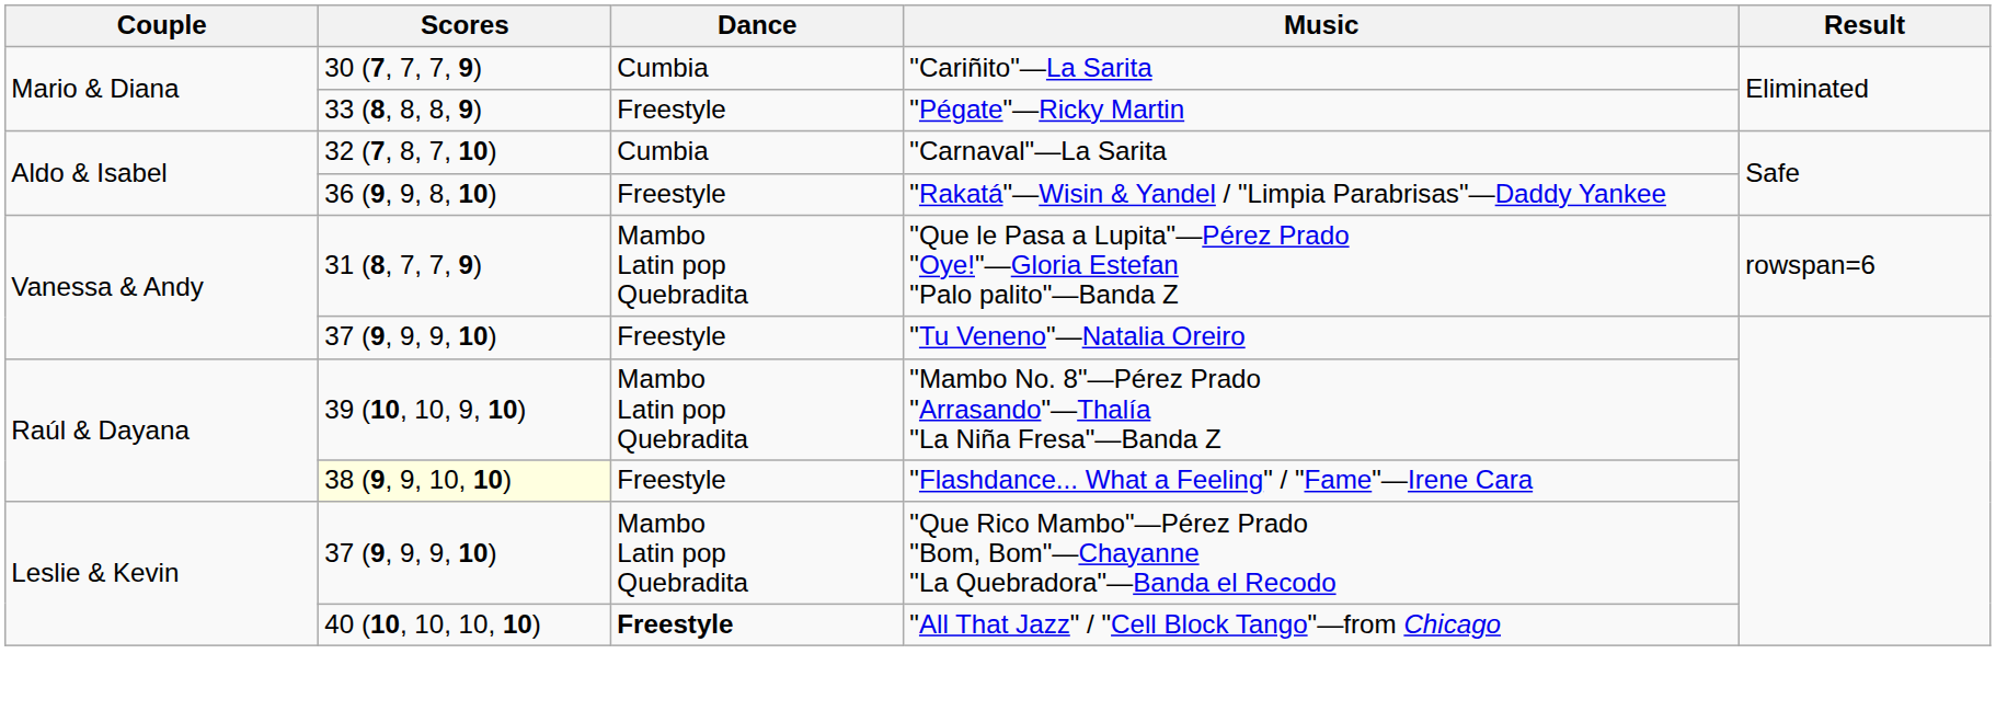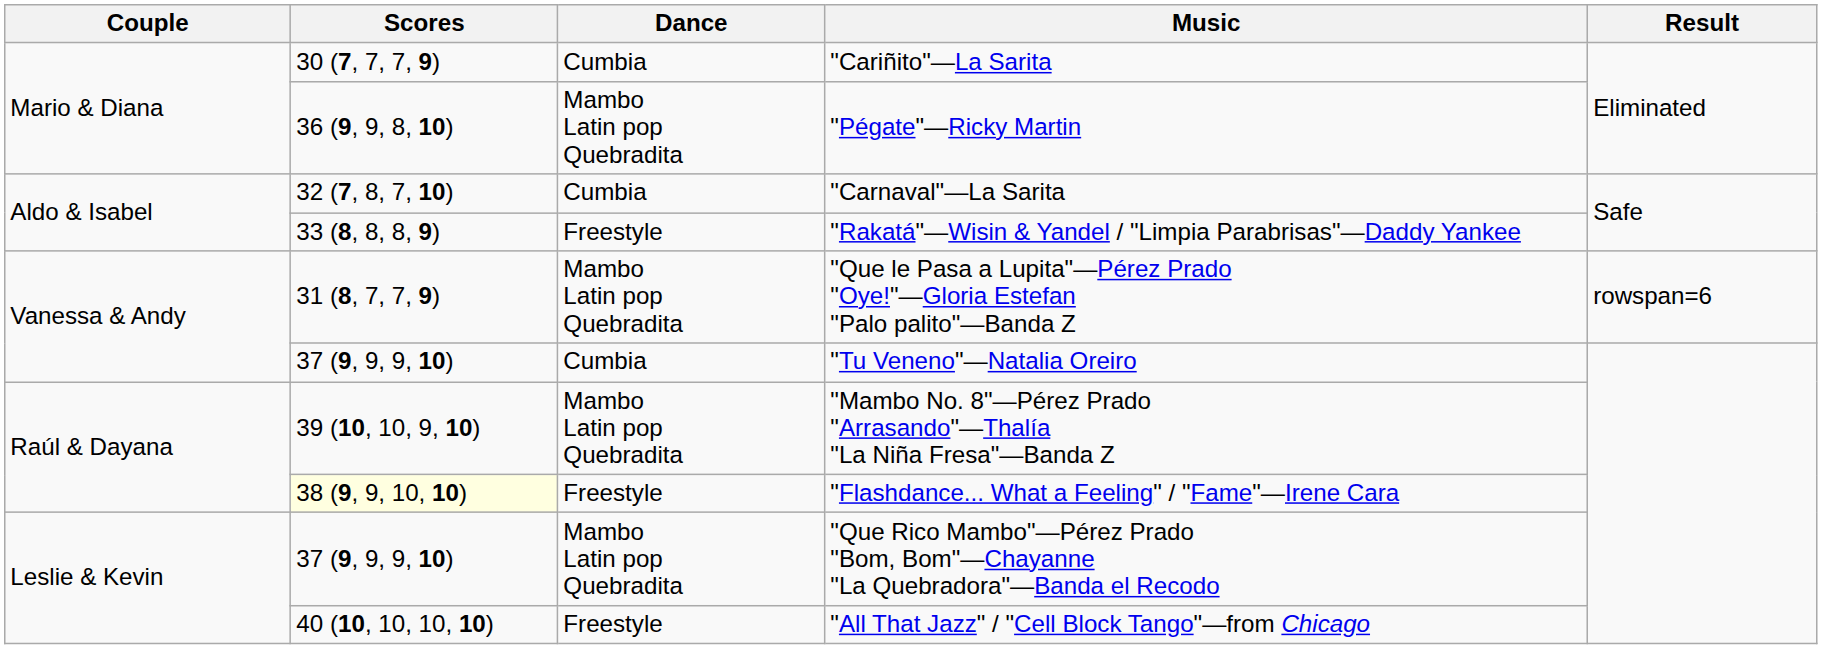"Pégate"—Ricky Martin | Scores: 33 (8, 8, 8, 9) -> 36 (9, 9, 8, 10)
"Pégate"—Ricky Martin | Dance: Freestyle -> Mambo Latin pop Quebradita
"Rakatá"—Wisin & Yandel / "Limpia Parabrisas"—Daddy Yankee | Scores: 36 (9, 9, 8, 10) -> 33 (8, 8, 8, 9)
"Tu Veneno"—Natalia Oreiro | Dance: Freestyle -> Cumbia
"All That Jazz" / "Cell Block Tango"—from Chicago | Dance: bold -> normal
